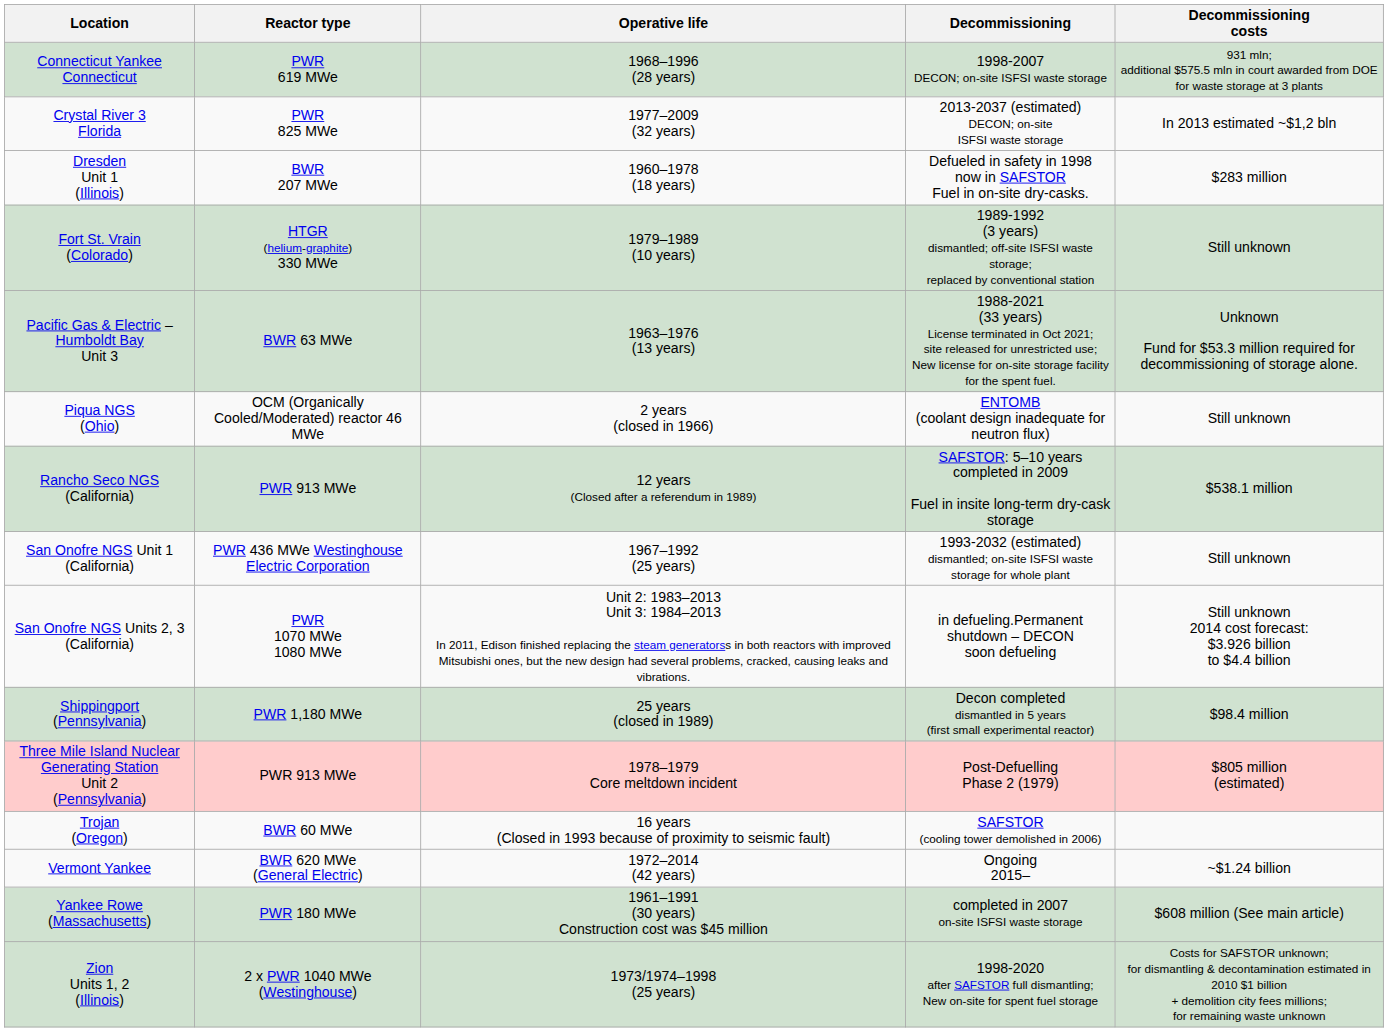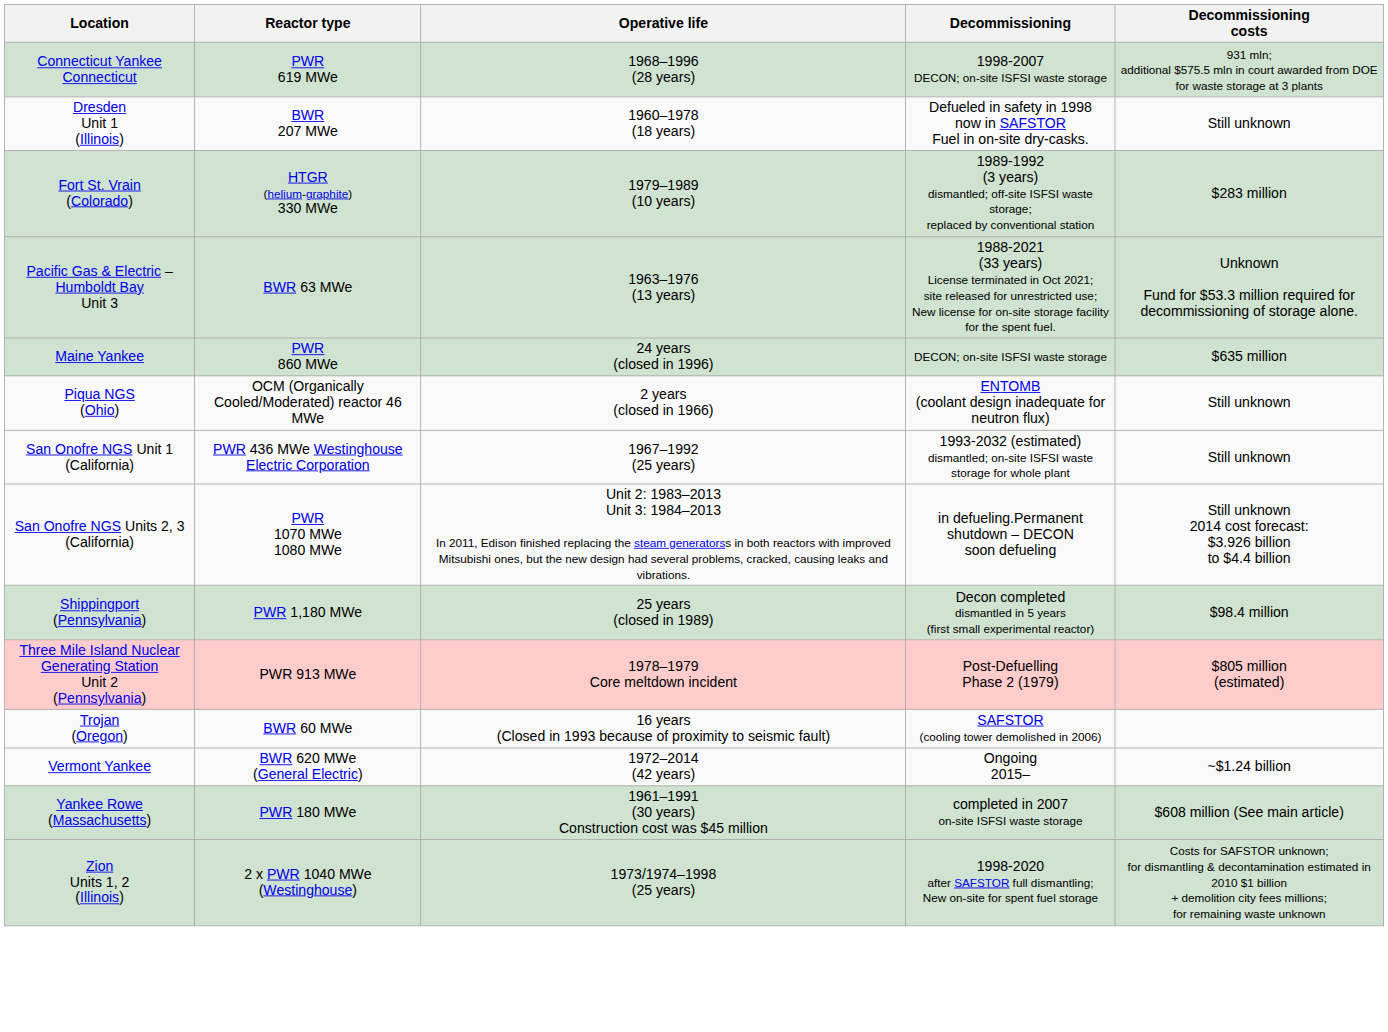- row: Crystal River 3 Florida | PWR 825 MWe | 1977–2009 (32 years) | 2013-2037 (estimated) DECON; on-site ISFSI waste storage | In 2013 estimated ~$1,2 bln
Dresden Unit 1 (Illinois) | Decommissioning costs: $283 million -> Still unknown
Fort St. Vrain (Colorado) | Decommissioning costs: Still unknown -> $283 million
+ row: Maine Yankee | PWR 860 MWe | 24 years (closed in 1996) | DECON; on-site ISFSI waste storage | $635 million
- row: Rancho Seco NGS (California) | PWR 913 MWe | 12 years (Closed after a referendum in 1989) | SAFSTOR: 5–10 years completed in 2009 Fuel in insite long-term dry-cask storage | $538.1 million
